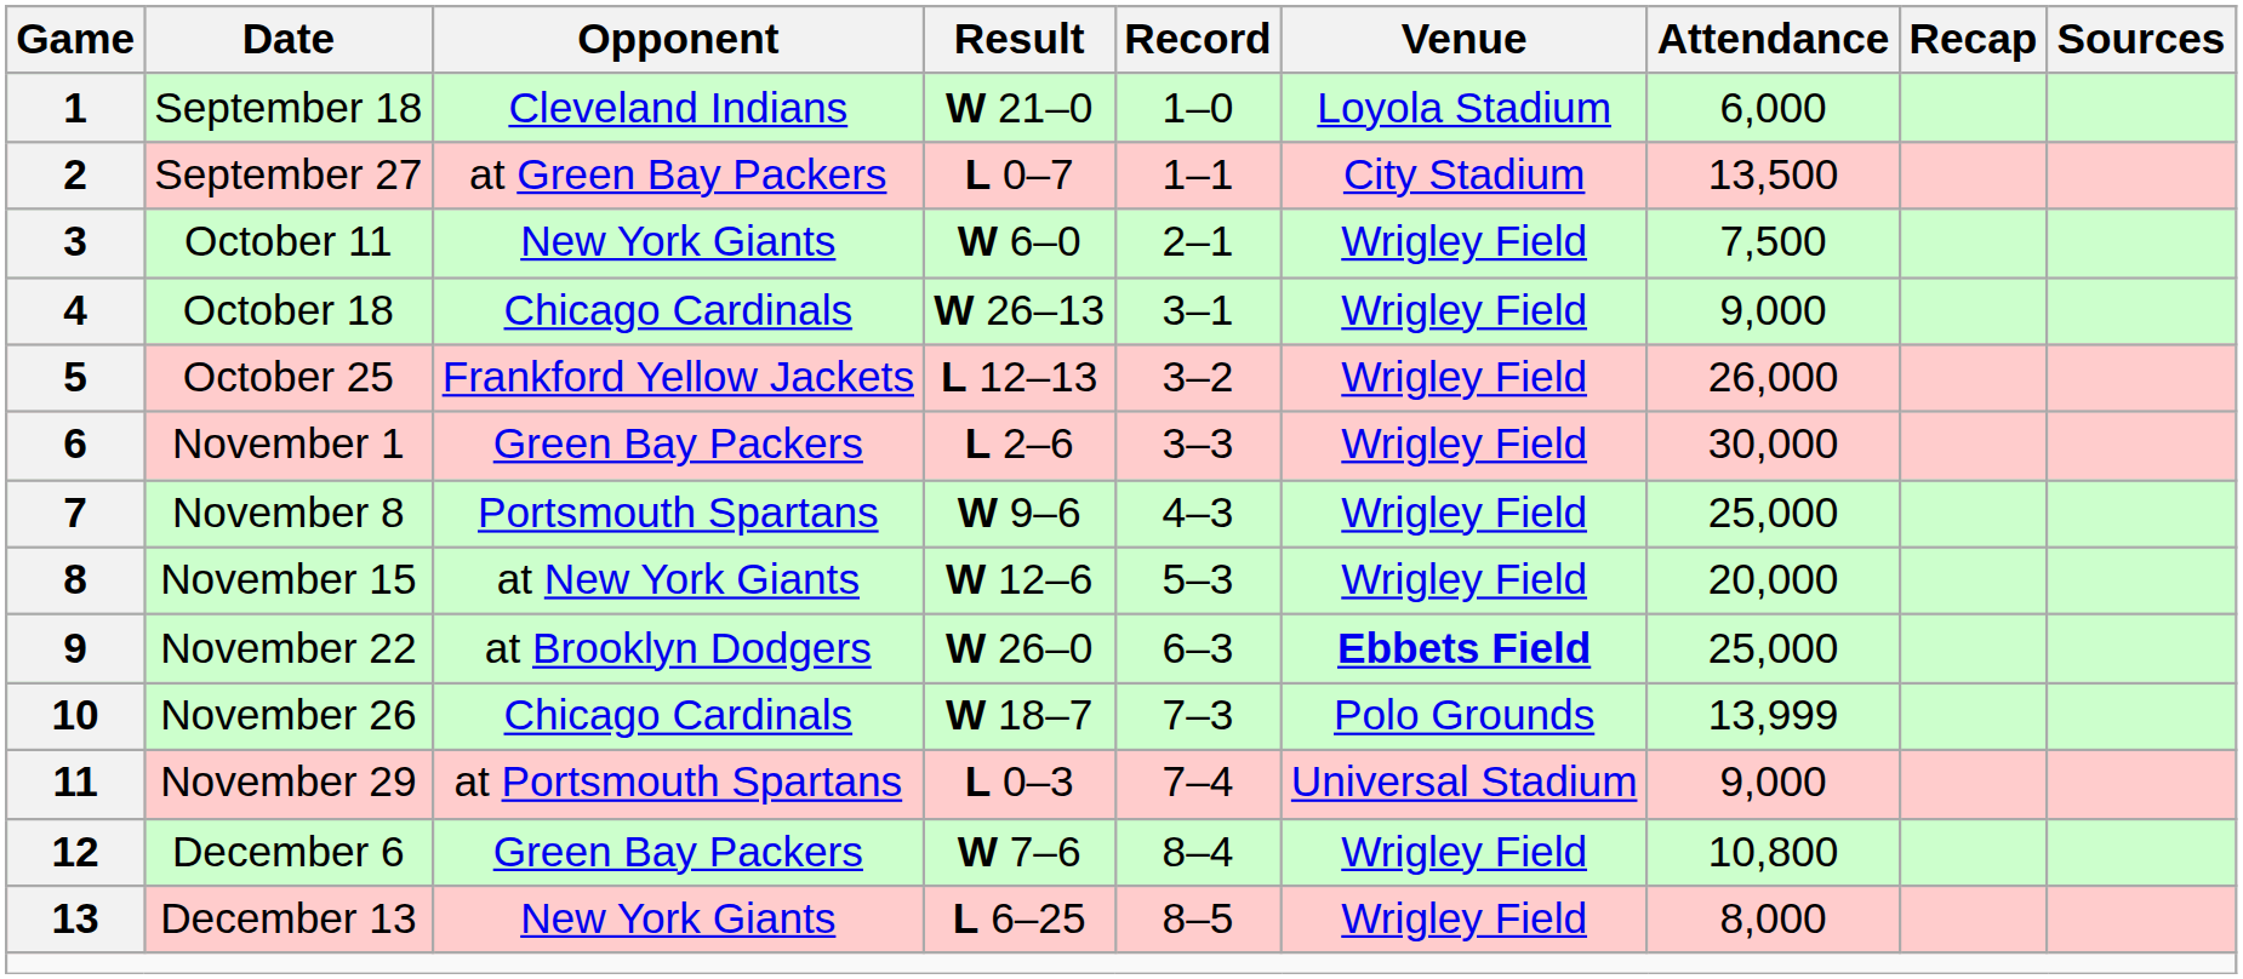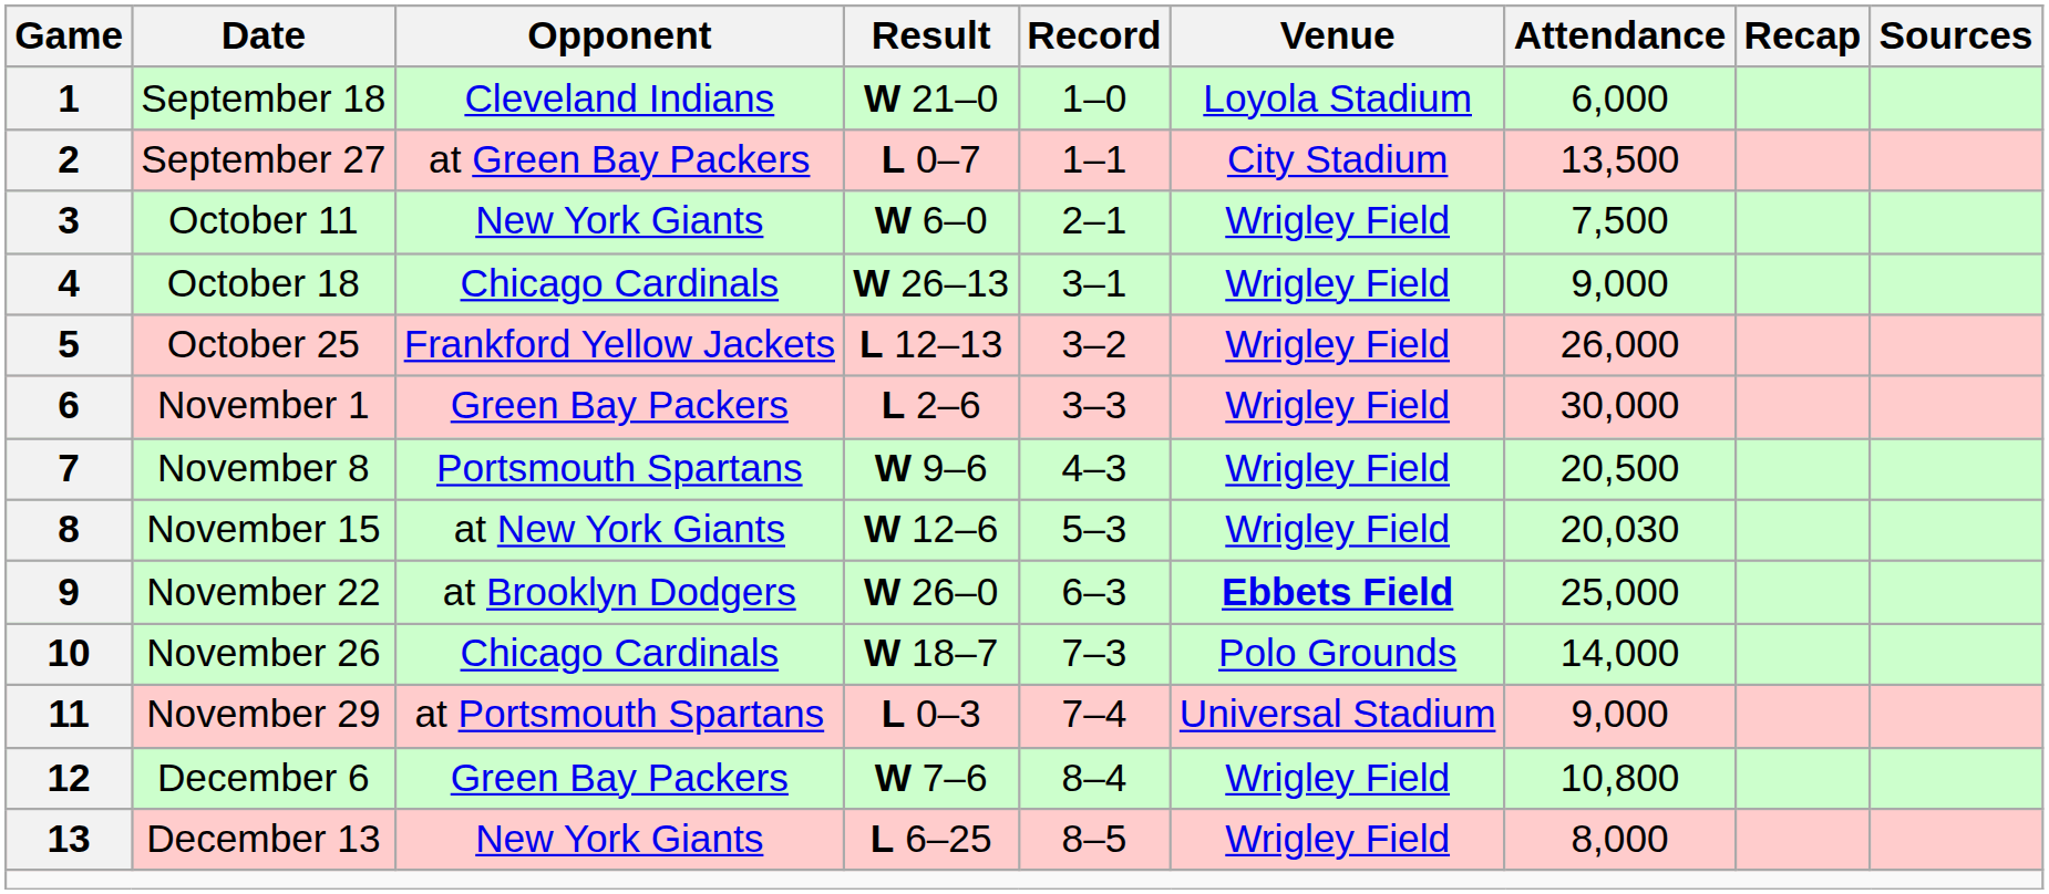7 | Attendance: 25,000 -> 20,500
8 | Attendance: 20,000 -> 20,030
10 | Attendance: 13,999 -> 14,000
